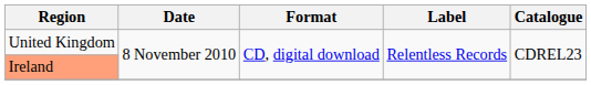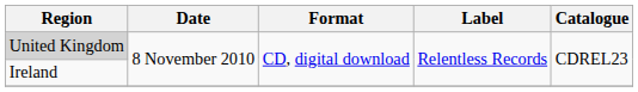United Kingdom | Region: no background -> lightgrey background
Ireland | Region: lightsalmon background -> no background
